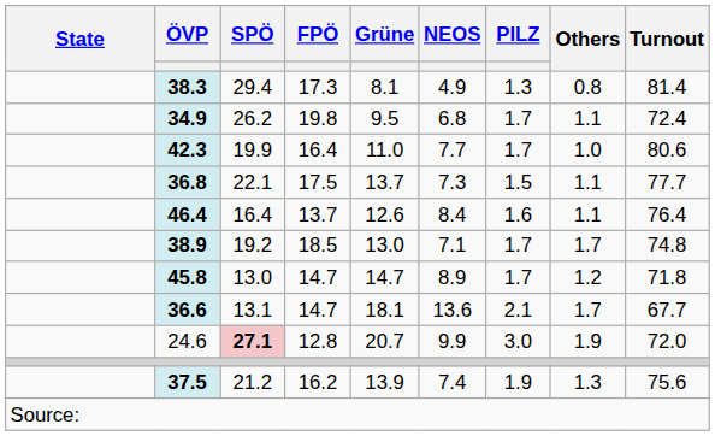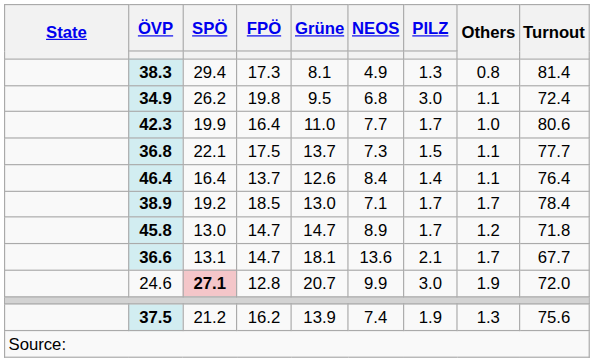34.9 | PILZ: 1.7 -> 3.0
46.4 | PILZ: 1.6 -> 1.4
38.9 | Turnout: 74.8 -> 78.4
